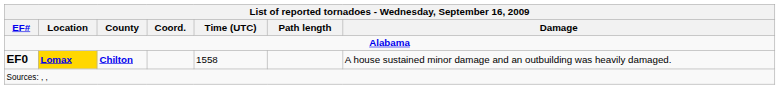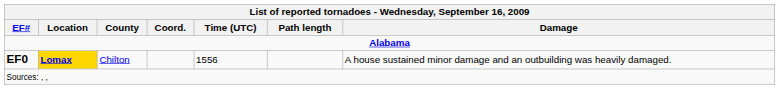EF0 | County: bold -> normal
EF0 | Time (UTC): 1558 -> 1556
